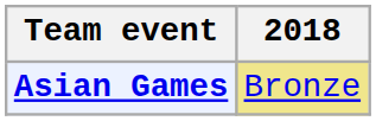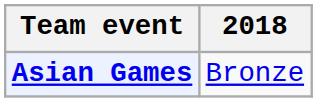Asian Games | 2018: khaki background -> no background
